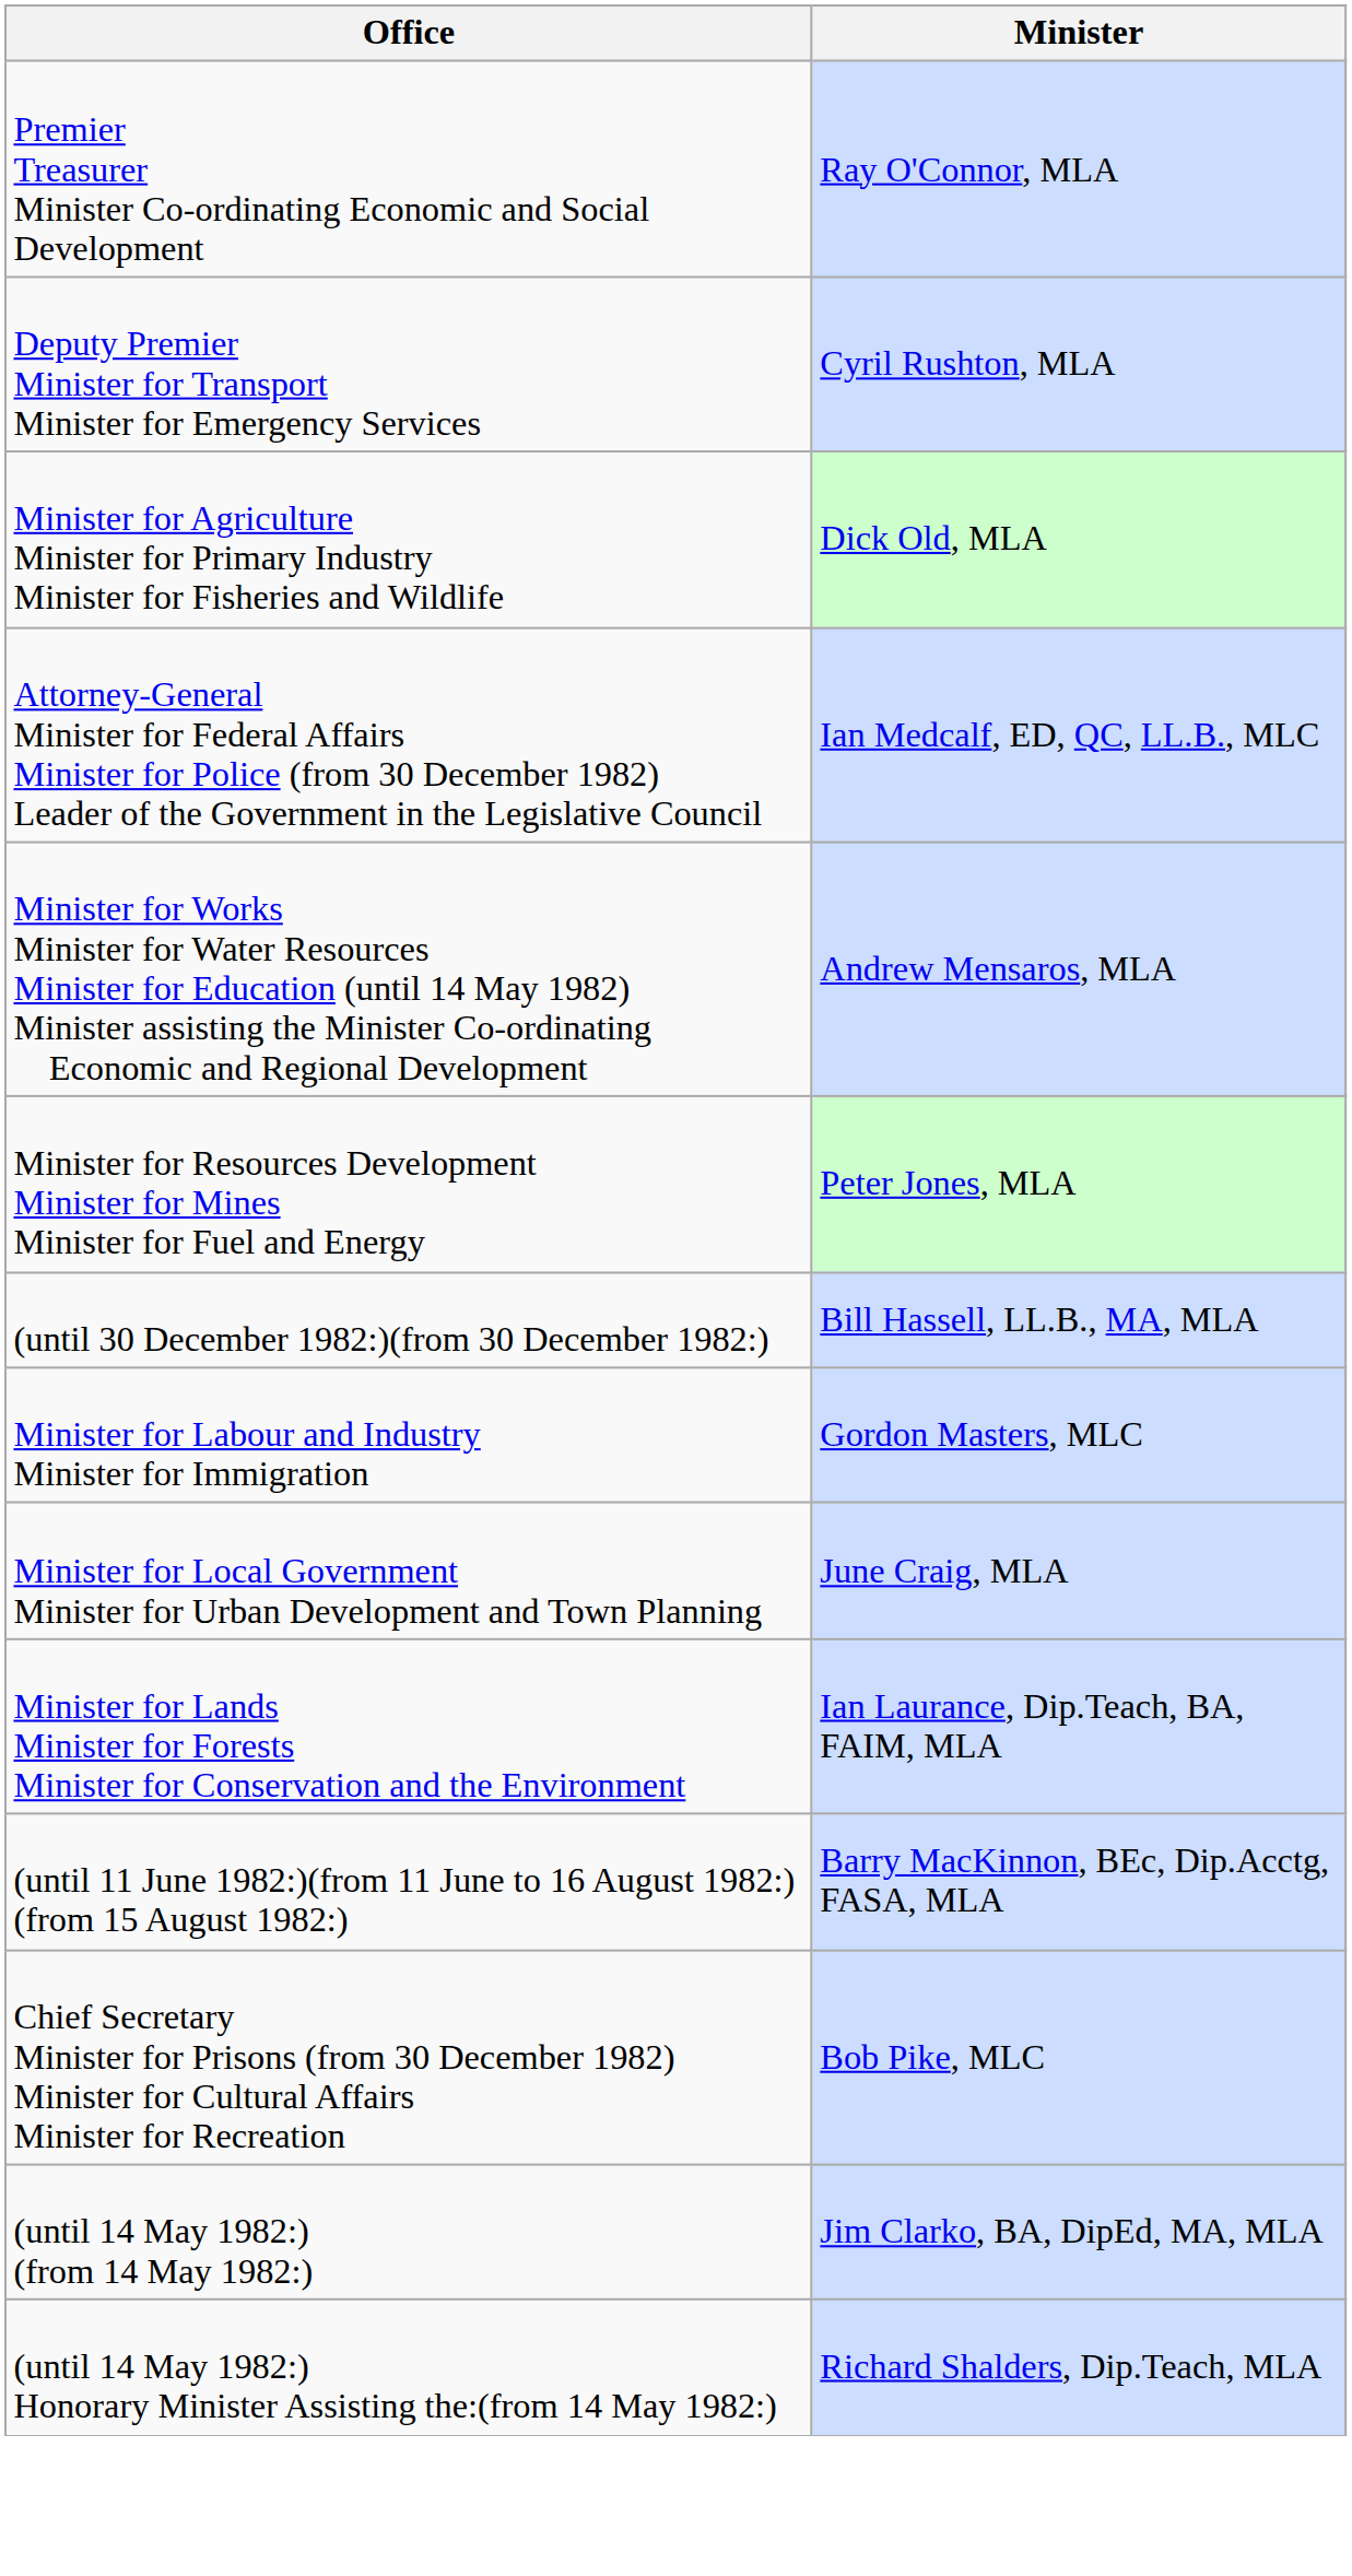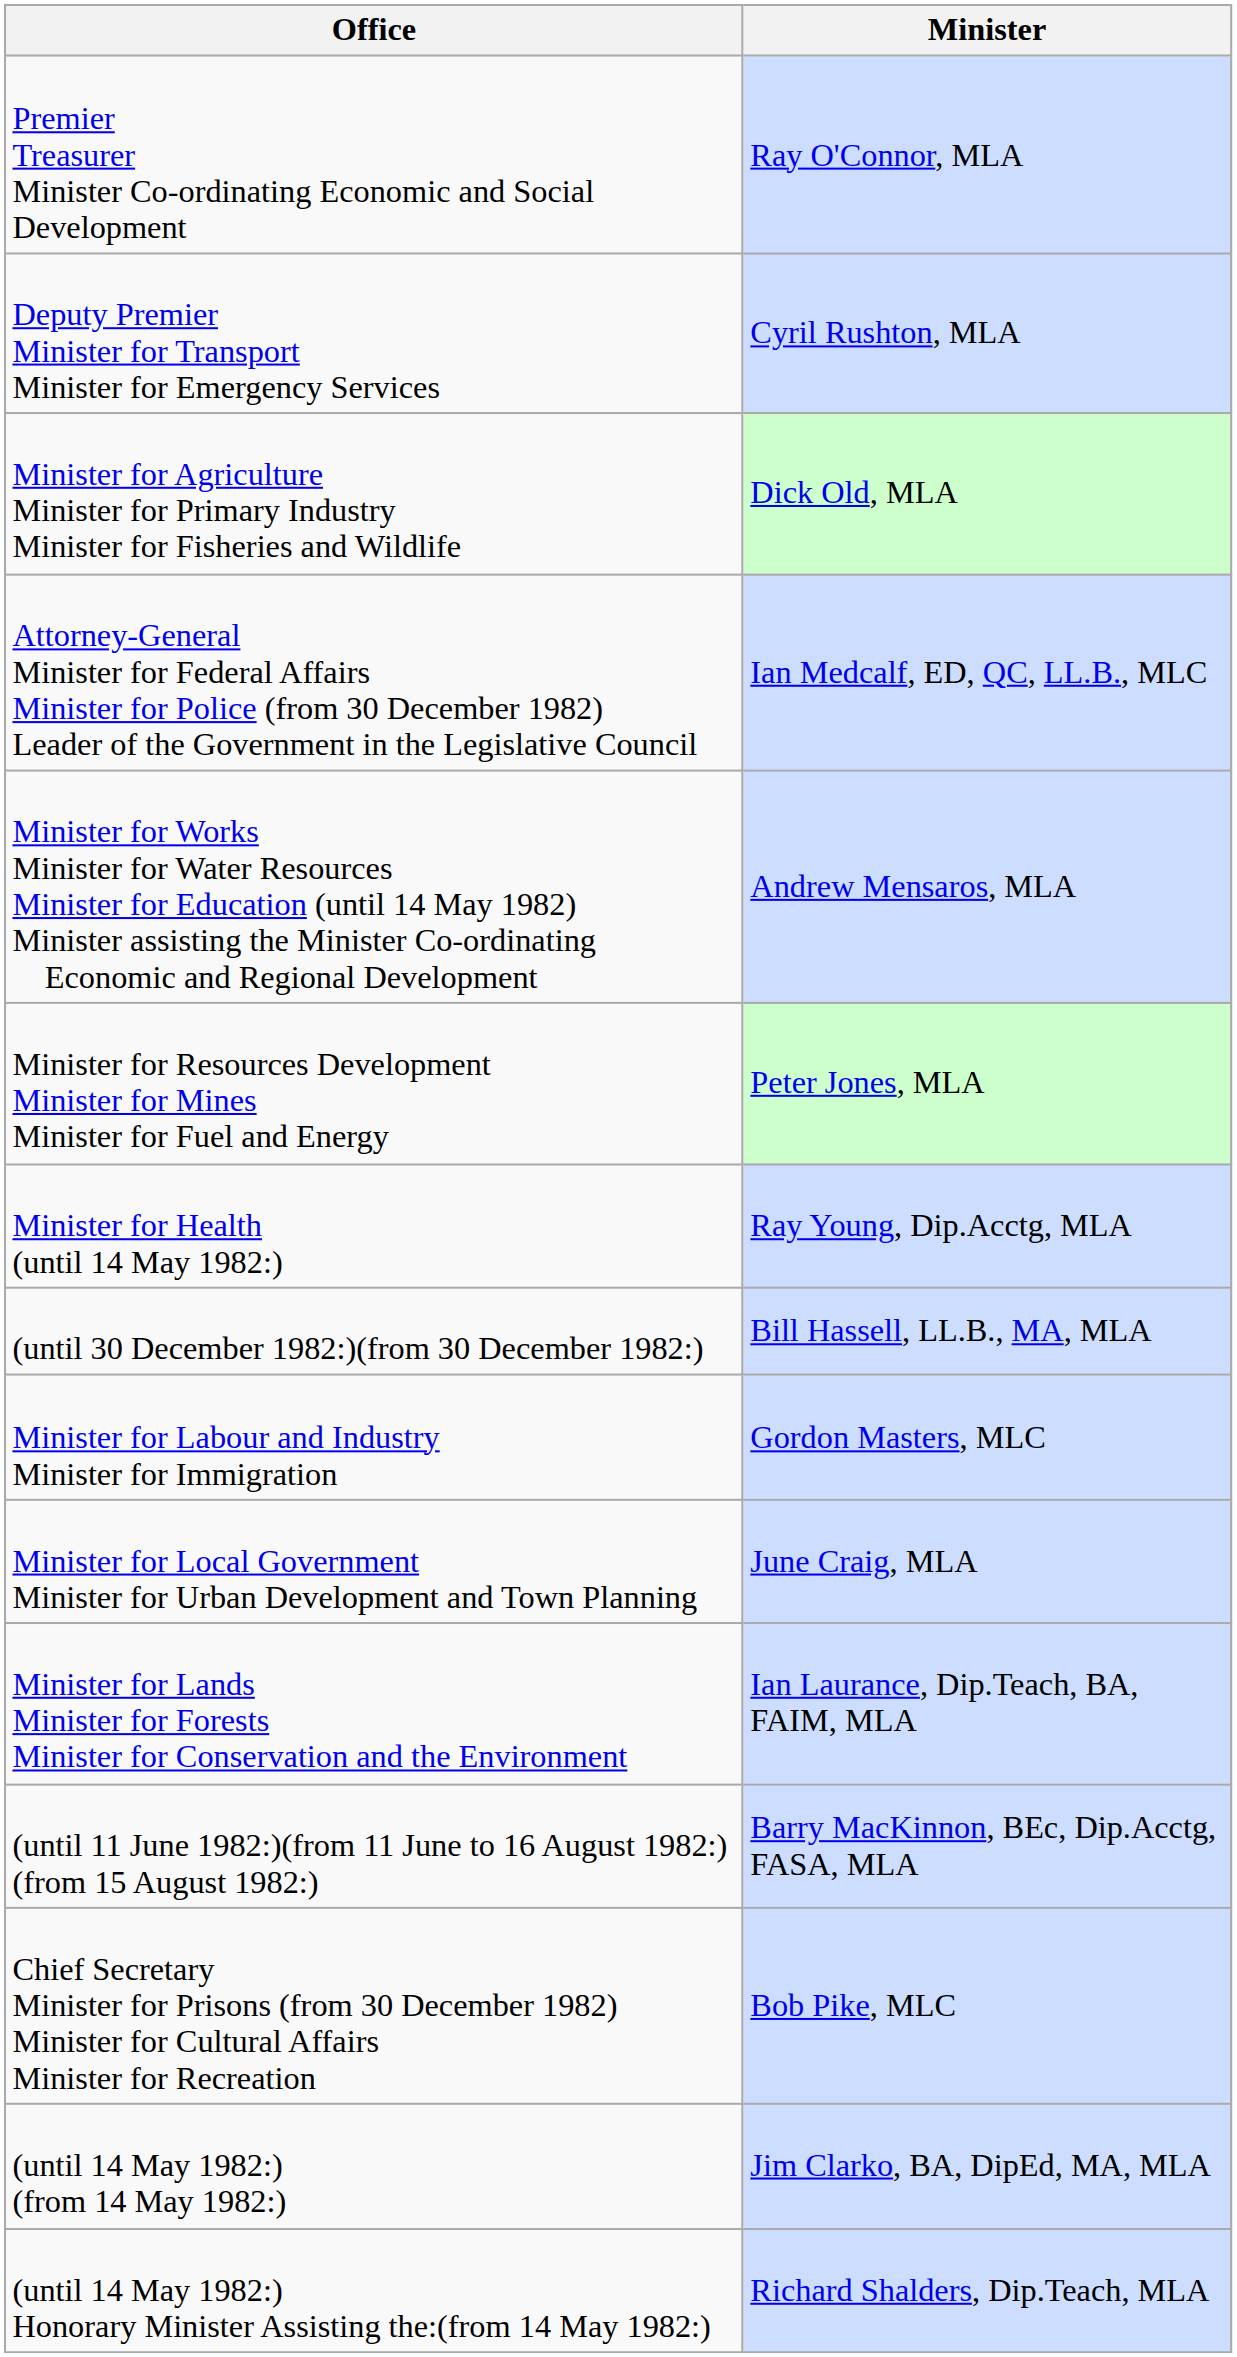+ row: Minister for Health (until 14 May 1982:) | Ray Young, Dip.Acctg, MLA
